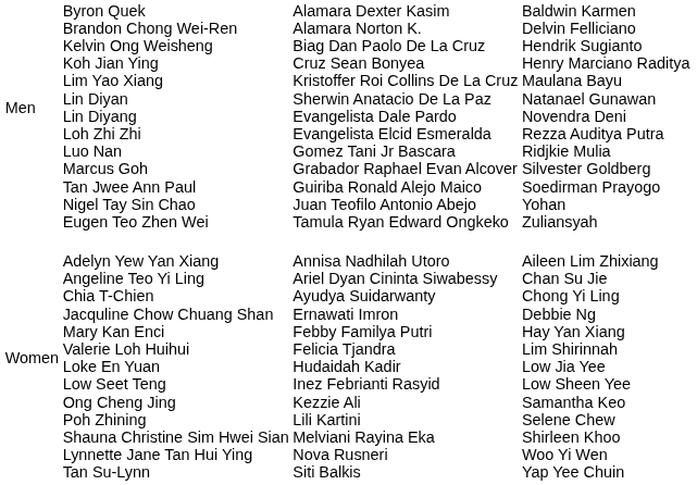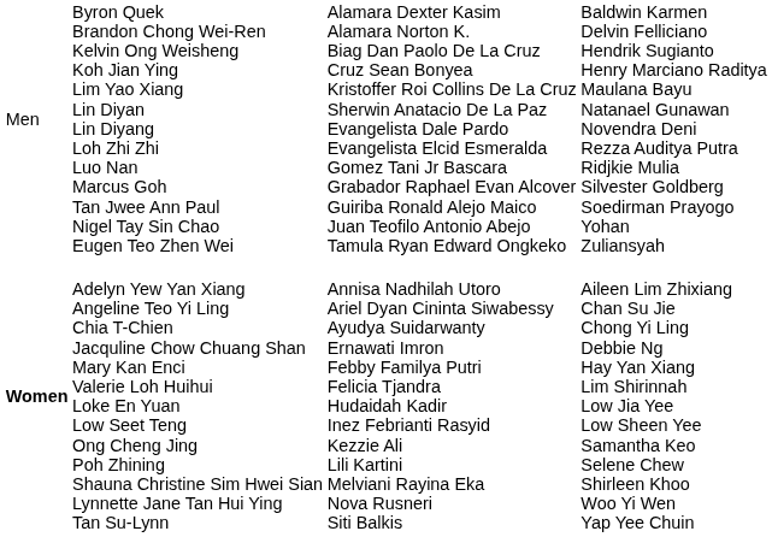Women | column 1: normal -> bold
